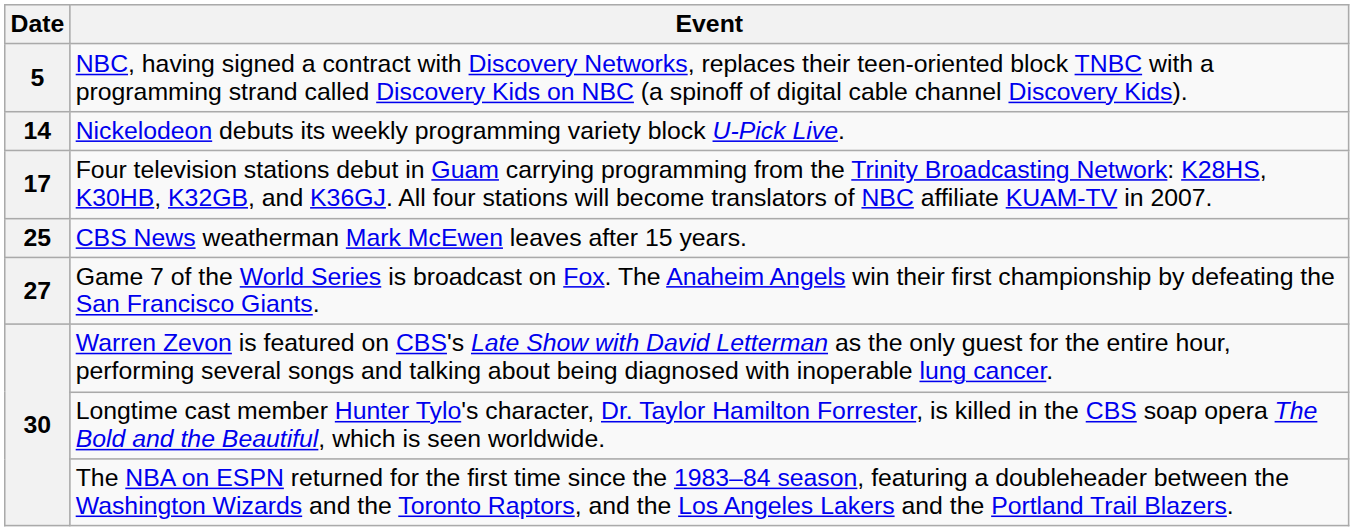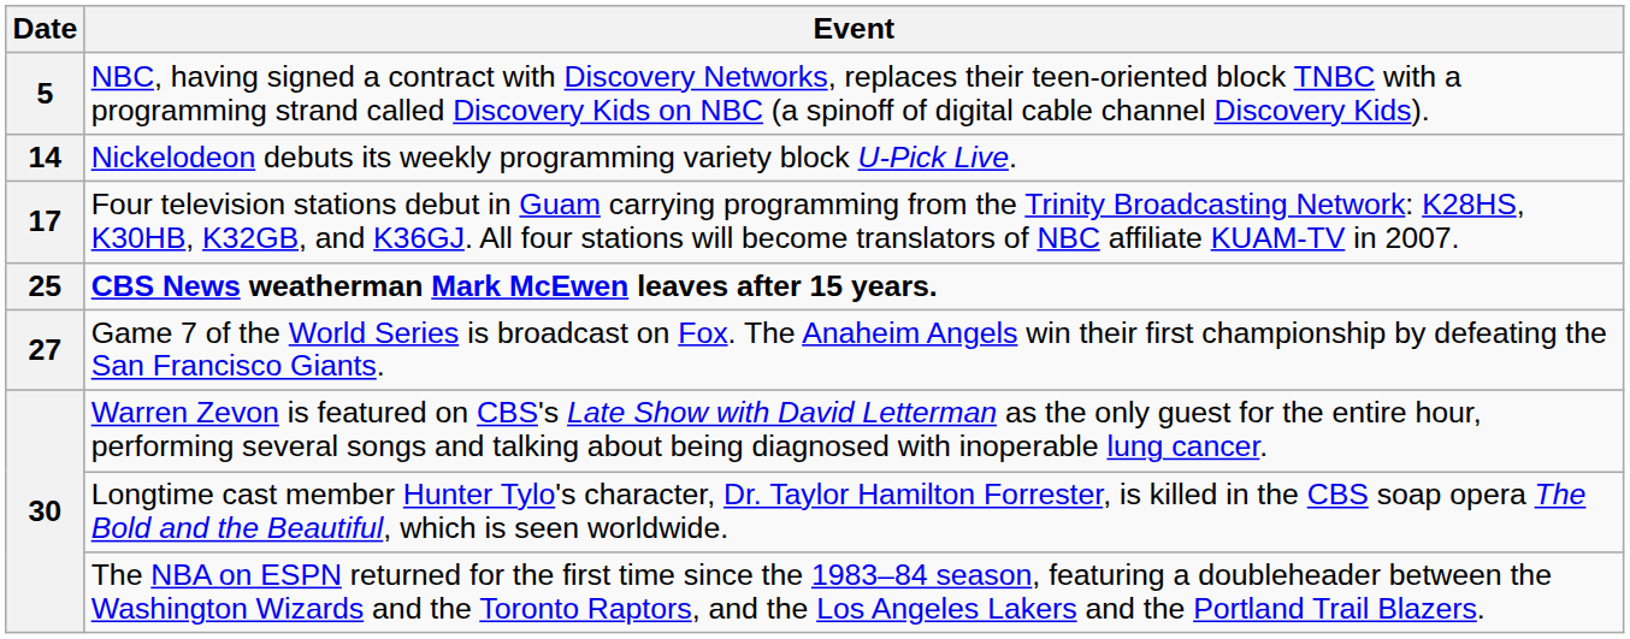CBS News weatherman Mark McEwen leaves after 15 years. | Event: normal -> bold
